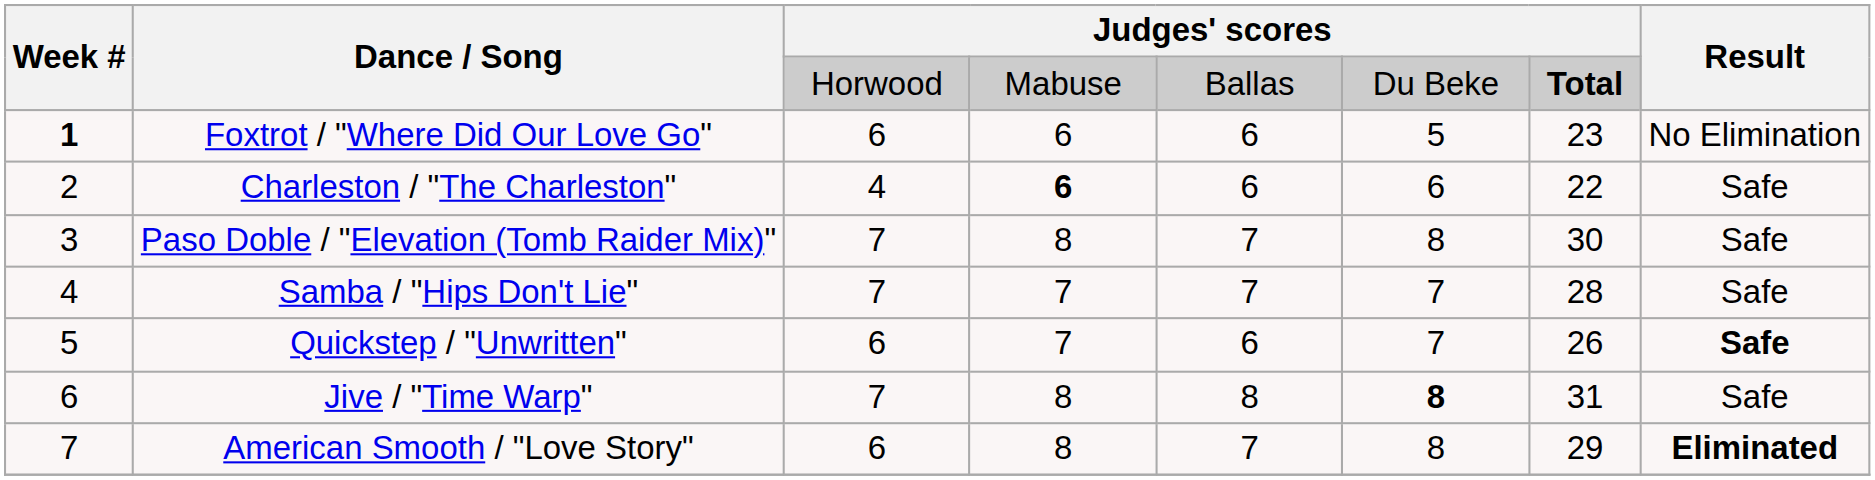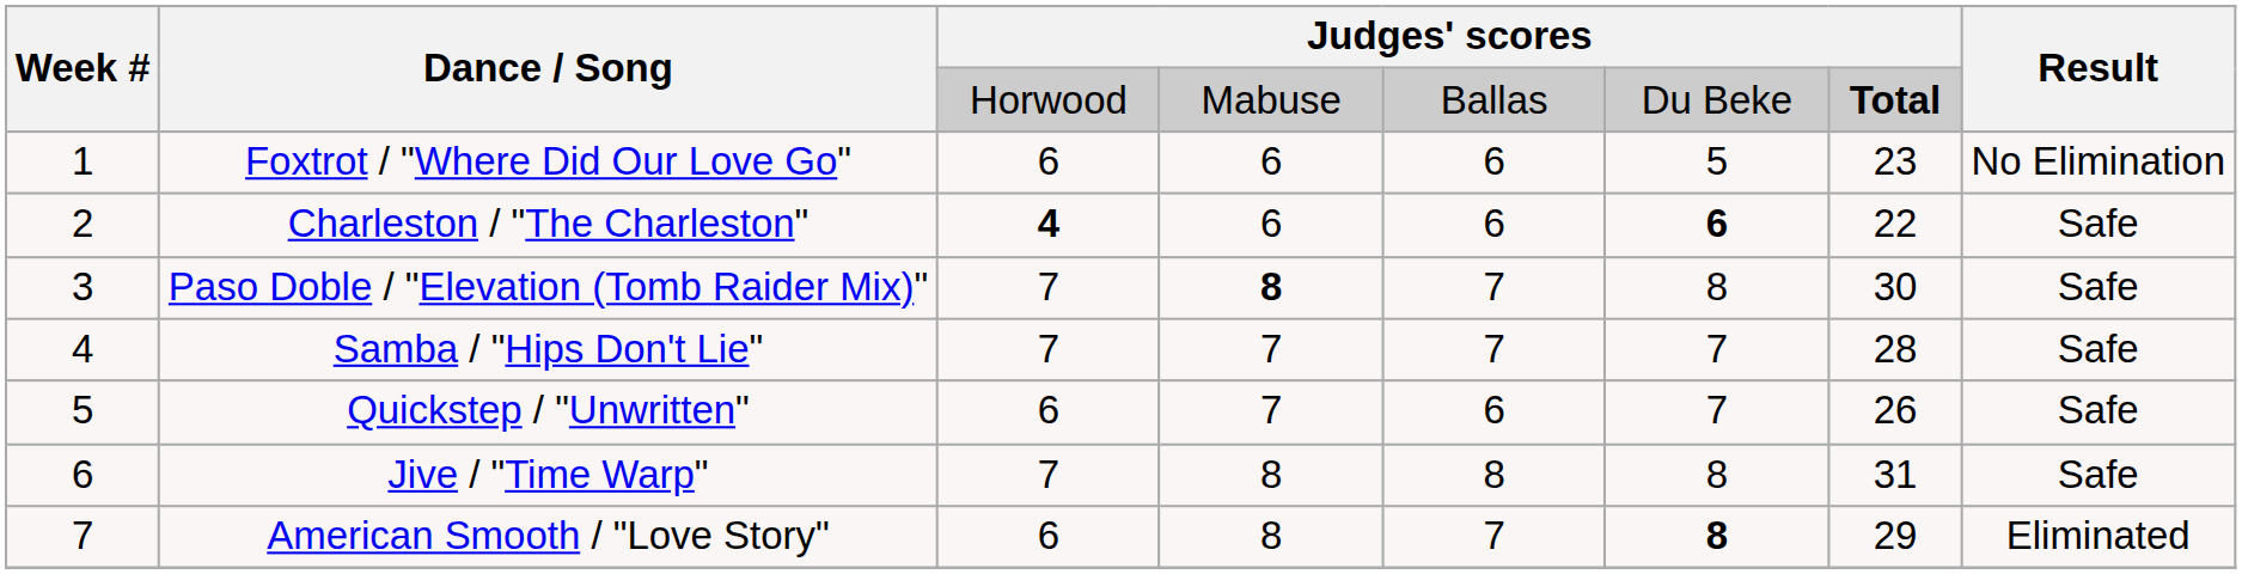Foxtrot / "Where Did Our Love Go" | Week #: bold -> normal
Charleston / "The Charleston" | column 3: normal -> bold
Charleston / "The Charleston" | column 4: bold -> normal
Charleston / "The Charleston" | column 6: normal -> bold
Paso Doble / "Elevation (Tomb Raider Mix)" | column 4: normal -> bold
Quickstep / "Unwritten" | Result: bold -> normal
Jive / "Time Warp" | column 6: bold -> normal
American Smooth / "Love Story" | column 6: normal -> bold
American Smooth / "Love Story" | Result: bold -> normal
